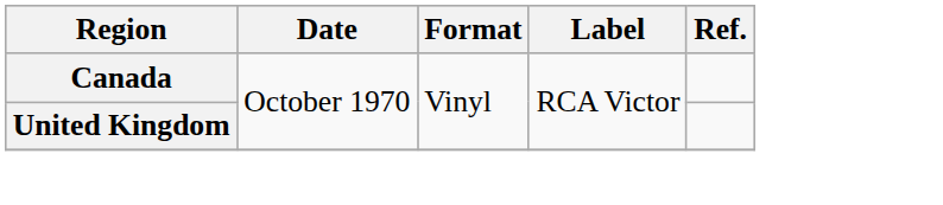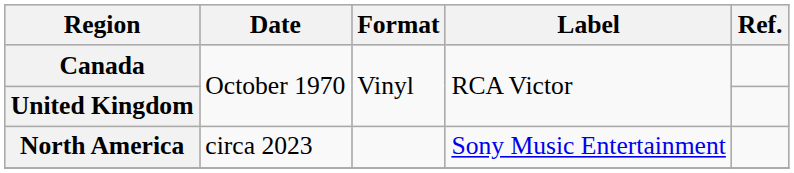+ row: North America | circa 2023 | Sony Music Entertainment
